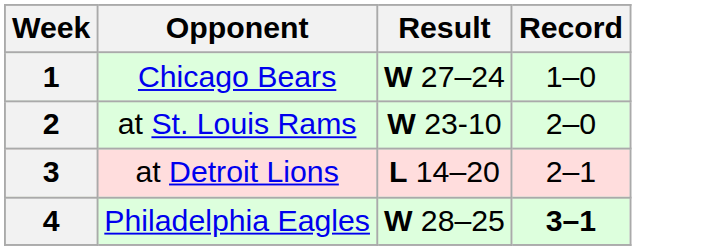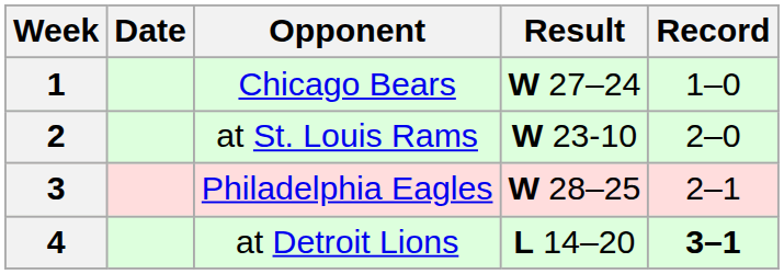+ column: Date
3 | Opponent: at Detroit Lions -> Philadelphia Eagles
3 | Result: L 14–20 -> W 28–25
4 | Opponent: Philadelphia Eagles -> at Detroit Lions
4 | Result: W 28–25 -> L 14–20
